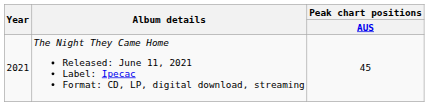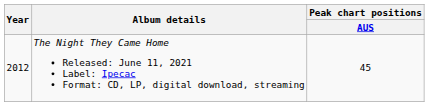row 3 | Year: 2021 -> 2012
